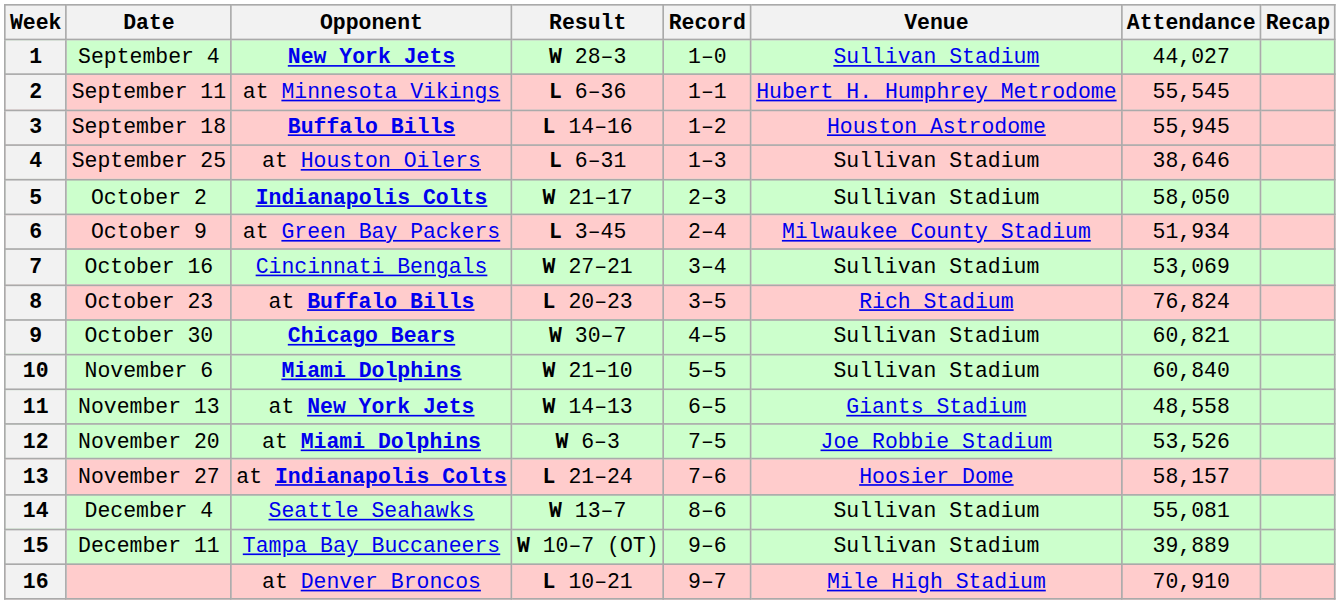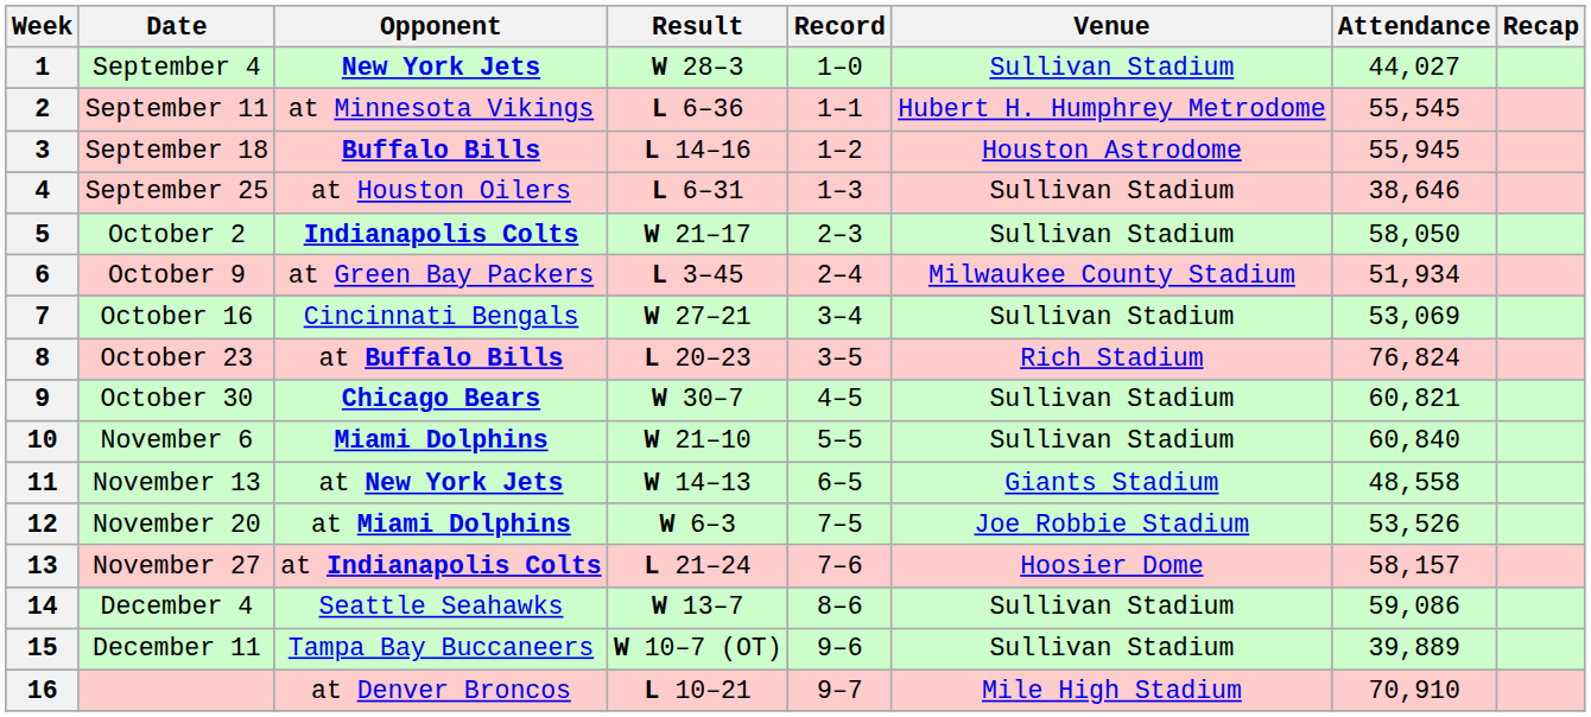14 | Attendance: 55,081 -> 59,086
